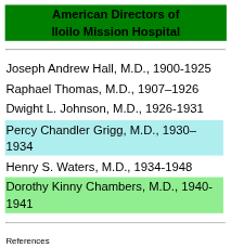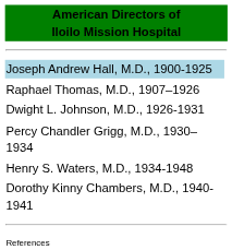row 2 | column 1: no background -> lightblue background
row 5 | column 1: paleturquoise background -> no background
row 7 | column 1: lightgreen background -> no background
